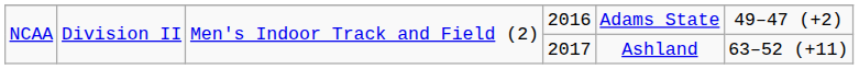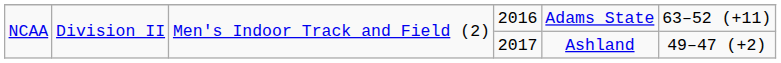2016 | column 6: 49–47 (+2) -> 63–52 (+11)
2017 | column 6: 63–52 (+11) -> 49–47 (+2)
